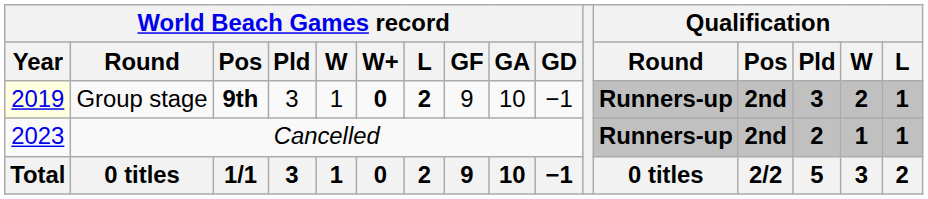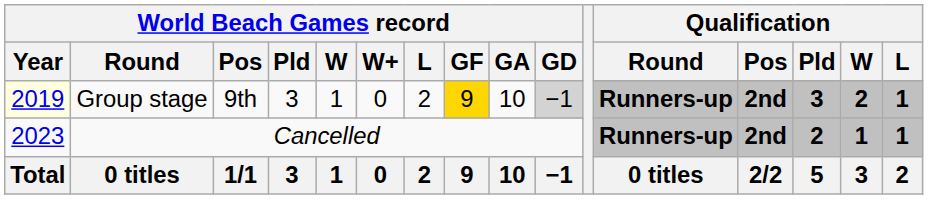Group stage | World Beach Games record / Pos: bold -> normal
Group stage | World Beach Games record / W+: bold -> normal
Group stage | World Beach Games record / L: bold -> normal
Group stage | World Beach Games record / GF: no background -> gold background
Group stage | World Beach Games record / GD: no background -> lightgrey background
